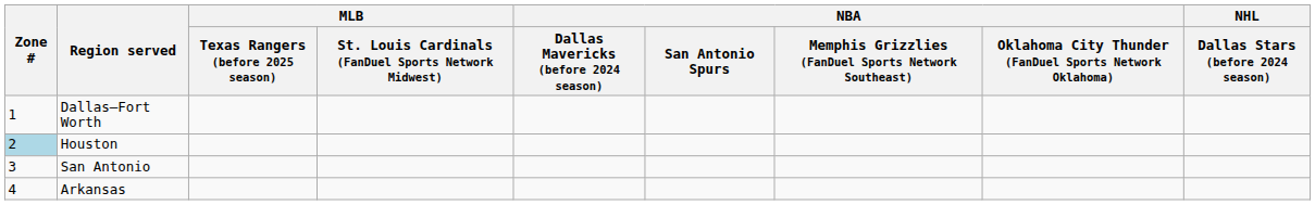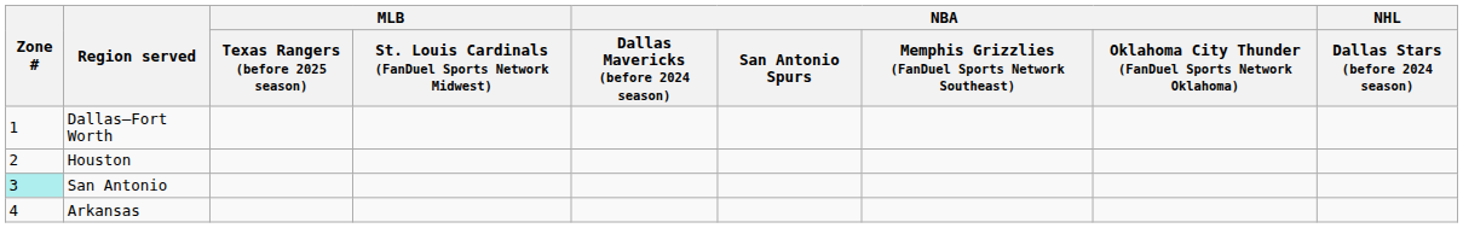Houston | Zone #: lightblue background -> no background
San Antonio | Zone #: no background -> paleturquoise background
